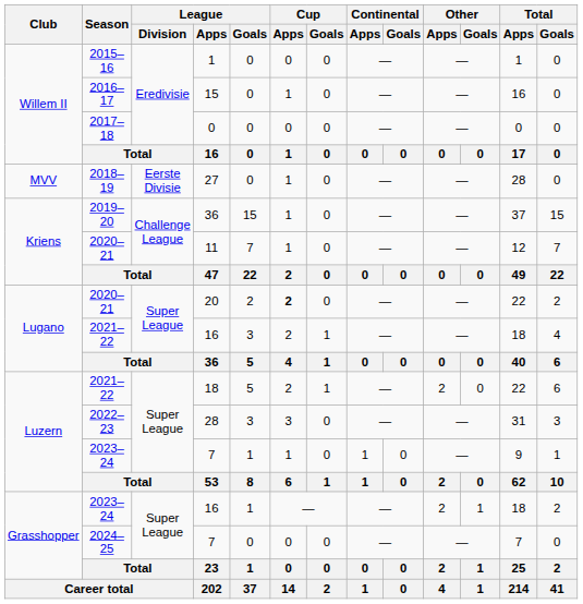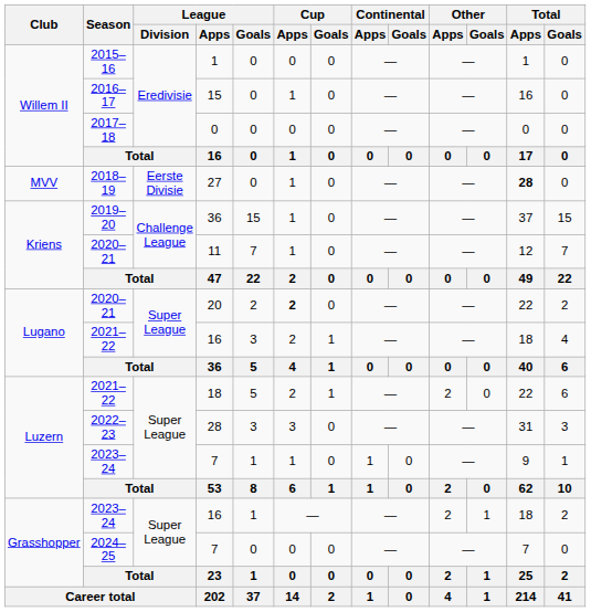27 | Total / Apps: normal -> bold
